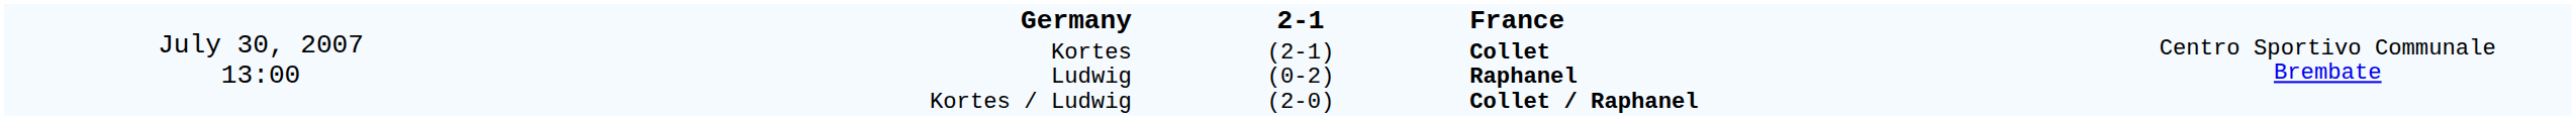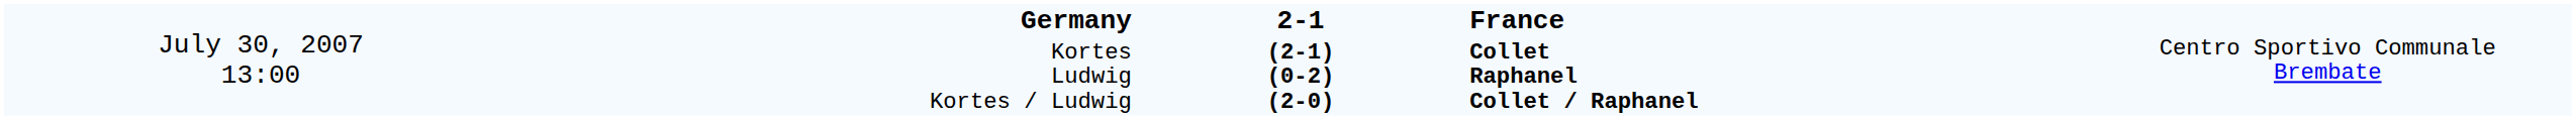Kortes Ludwig Kortes / Ludwig | column 3: normal -> bold
